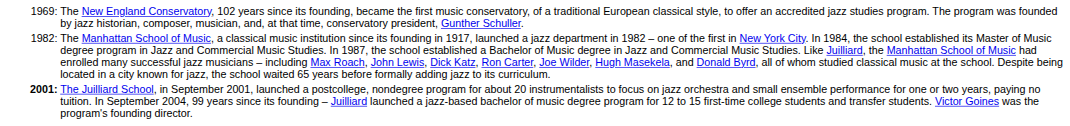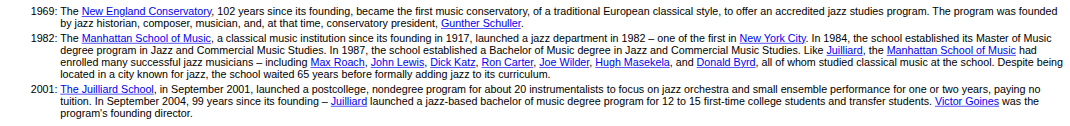row 3 | column 1: bold -> normal
